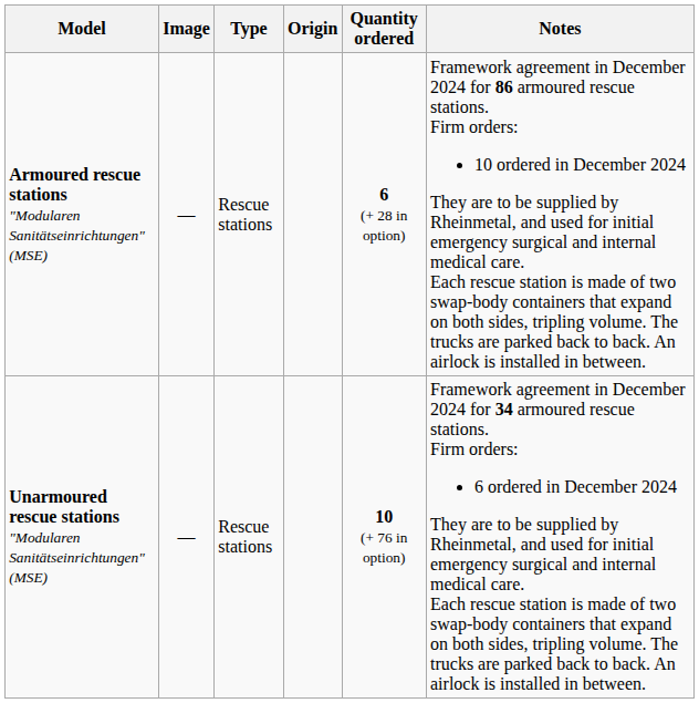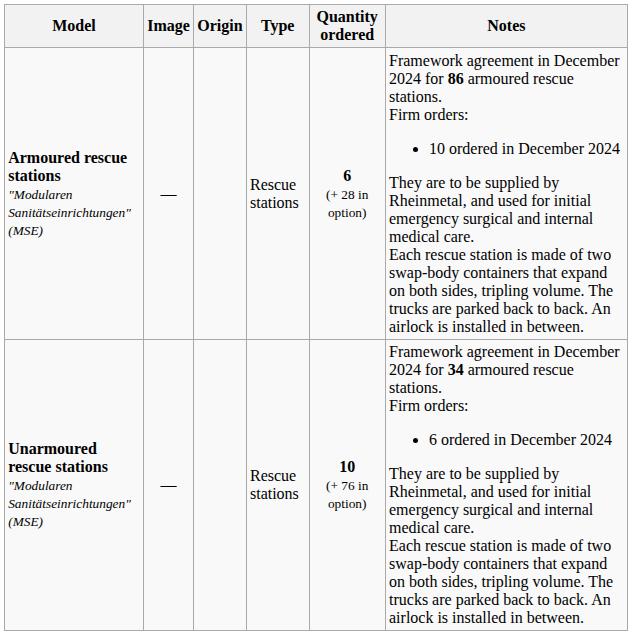columns swapped: Origin <-> Type
